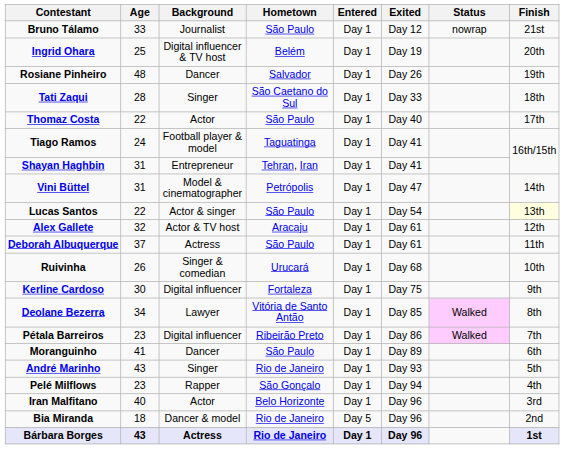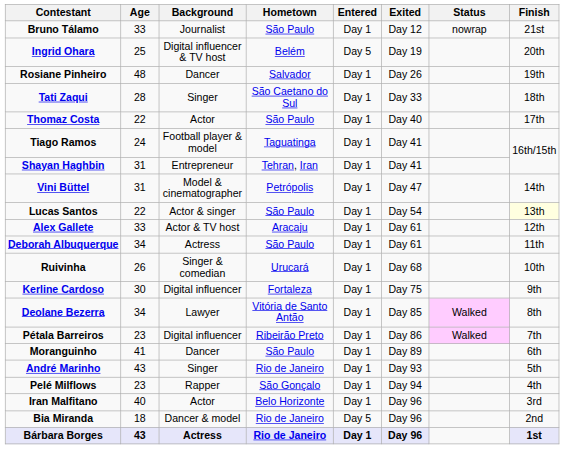Ingrid Ohara | Entered: Day 1 -> Day 5
Alex Gallete | Age: 32 -> 33
Deborah Albuquerque | Age: 37 -> 34
